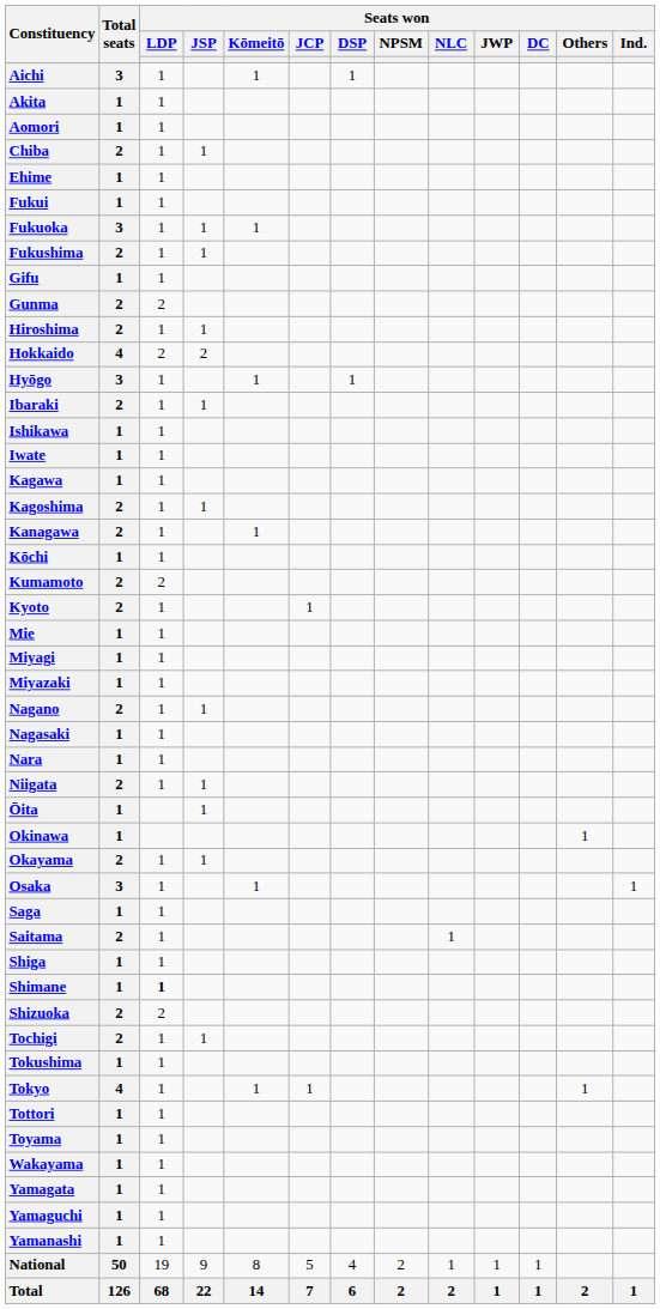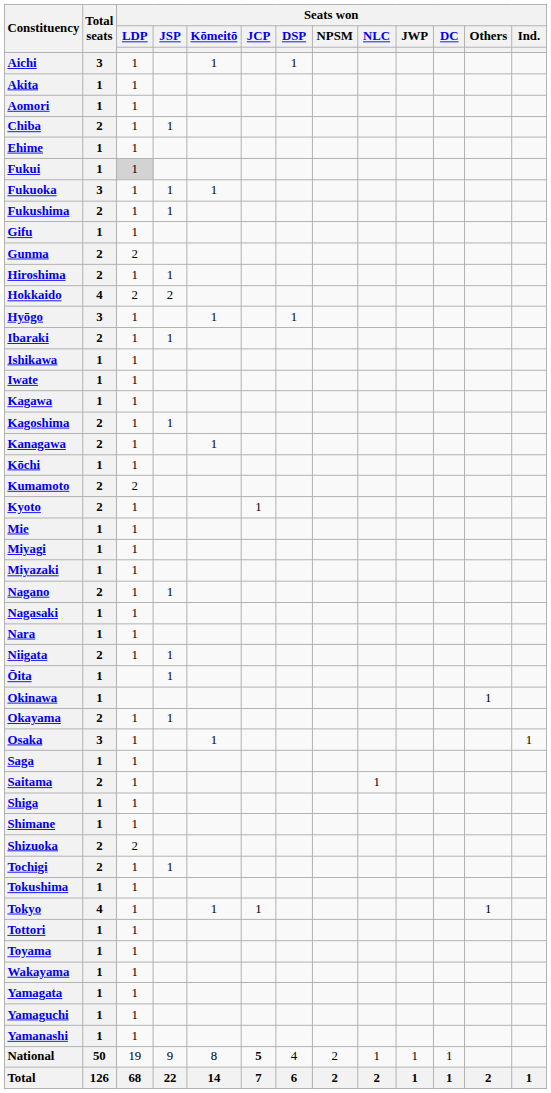Fukui | Seats won / LDP: no background -> lightgrey background
Shimane | Seats won / LDP: bold -> normal
National | Seats won / JCP: normal -> bold
